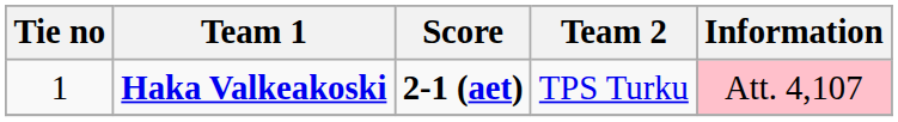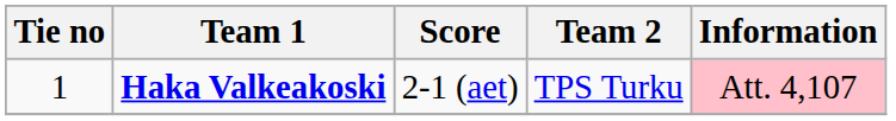Haka Valkeakoski | Score: bold -> normal
